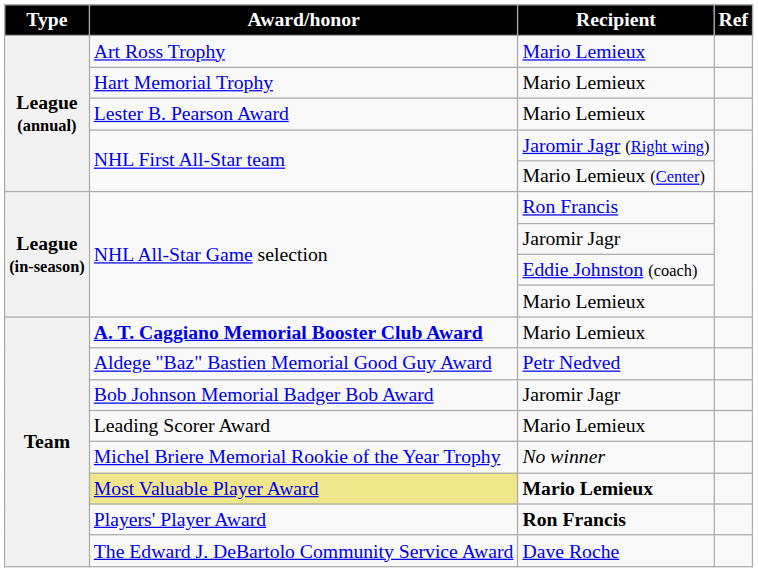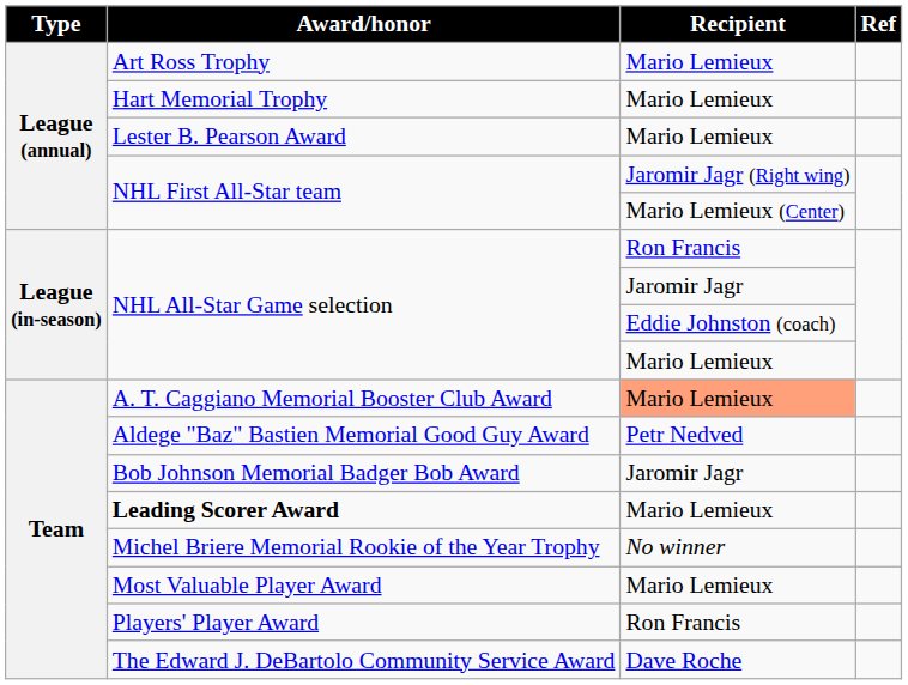A. T. Caggiano Memorial Booster Club Award | Award/honor: bold -> normal
A. T. Caggiano Memorial Booster Club Award | Recipient: no background -> lightsalmon background
Leading Scorer Award | Award/honor: normal -> bold
Most Valuable Player Award | Award/honor: khaki background -> no background
Most Valuable Player Award | Recipient: bold -> normal
Players' Player Award | Recipient: bold -> normal
